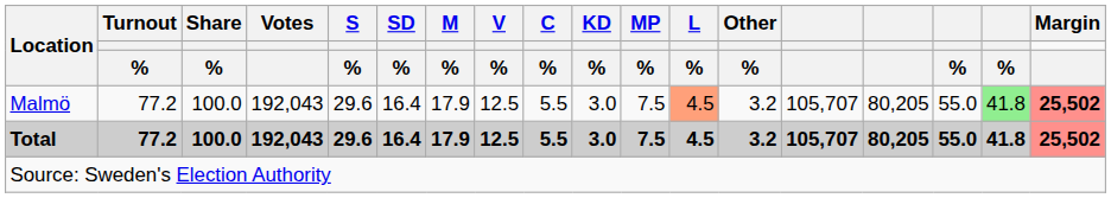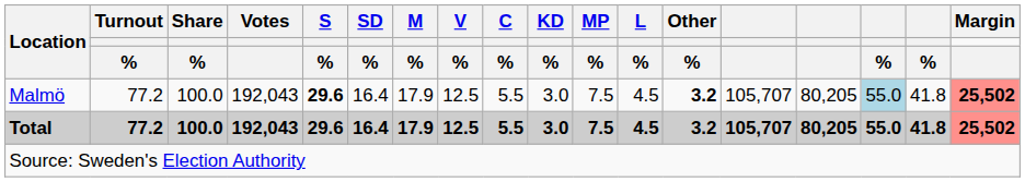Malmö | S / %: normal -> bold
Malmö | L / %: lightsalmon background -> no background
Malmö | Other / %: normal -> bold
Malmö | column 16: no background -> lightblue background
Malmö | column 17: lightgreen background -> no background
